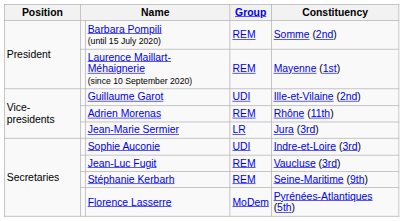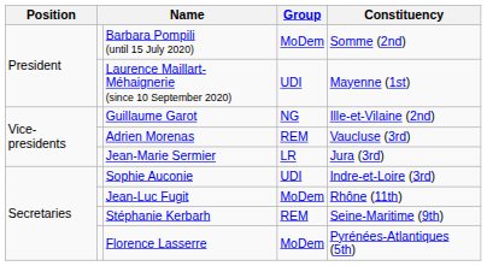Barbara Pompili (until 15 July 2020) | Group: REM -> MoDem
Laurence Maillart-Méhaignerie (since 10 September 2020) | Group: REM -> UDI
Guillaume Garot | Group: UDI -> NG
Adrien Morenas | Constituency: Rhône (11th) -> Vaucluse (3rd)
Jean-Luc Fugit | Group: REM -> MoDem
Jean-Luc Fugit | Constituency: Vaucluse (3rd) -> Rhône (11th)
